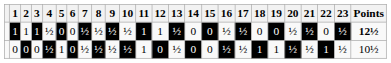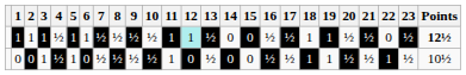row 2 | 5: 0 -> 1
row 2 | 6: 0 -> 1
row 2 | 12: no background -> paleturquoise background
row 2 | 18: 0 -> 1
row 2 | 19: 0 -> 1
row 3 | 3: 0 -> 1
